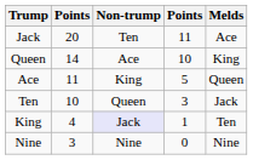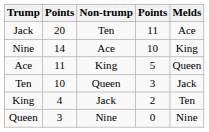row 3 | Trump: Queen -> Nine
row 6 | Non-trump: lavender background -> no background
row 6 | column 4: 1 -> 2
row 7 | Trump: Nine -> Queen
